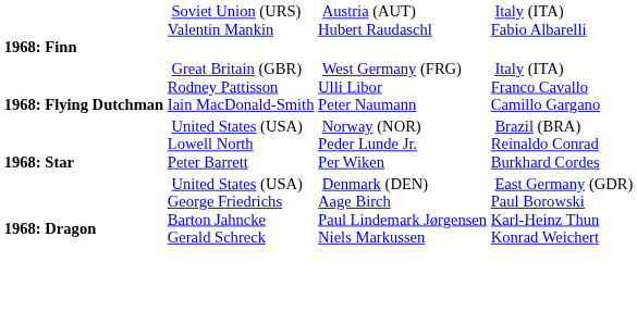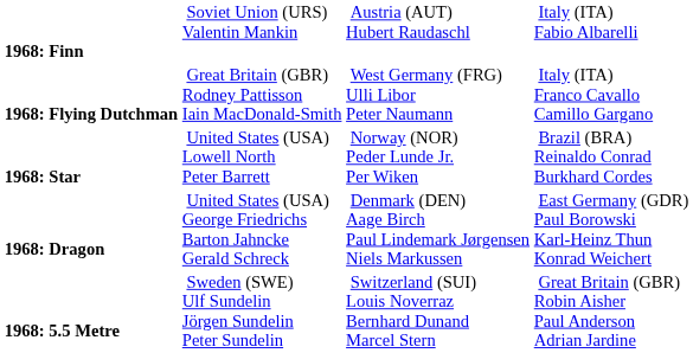+ row: 1968: 5.5 Metre | Sweden (SWE) Ulf Sundelin Jörgen Sundelin Peter Sundelin | Switzerland (SUI) Louis Noverraz Bernhard Dunand Marcel Stern | Great Britain (GBR) Robin Aisher Paul Anderson Adrian Jardine
